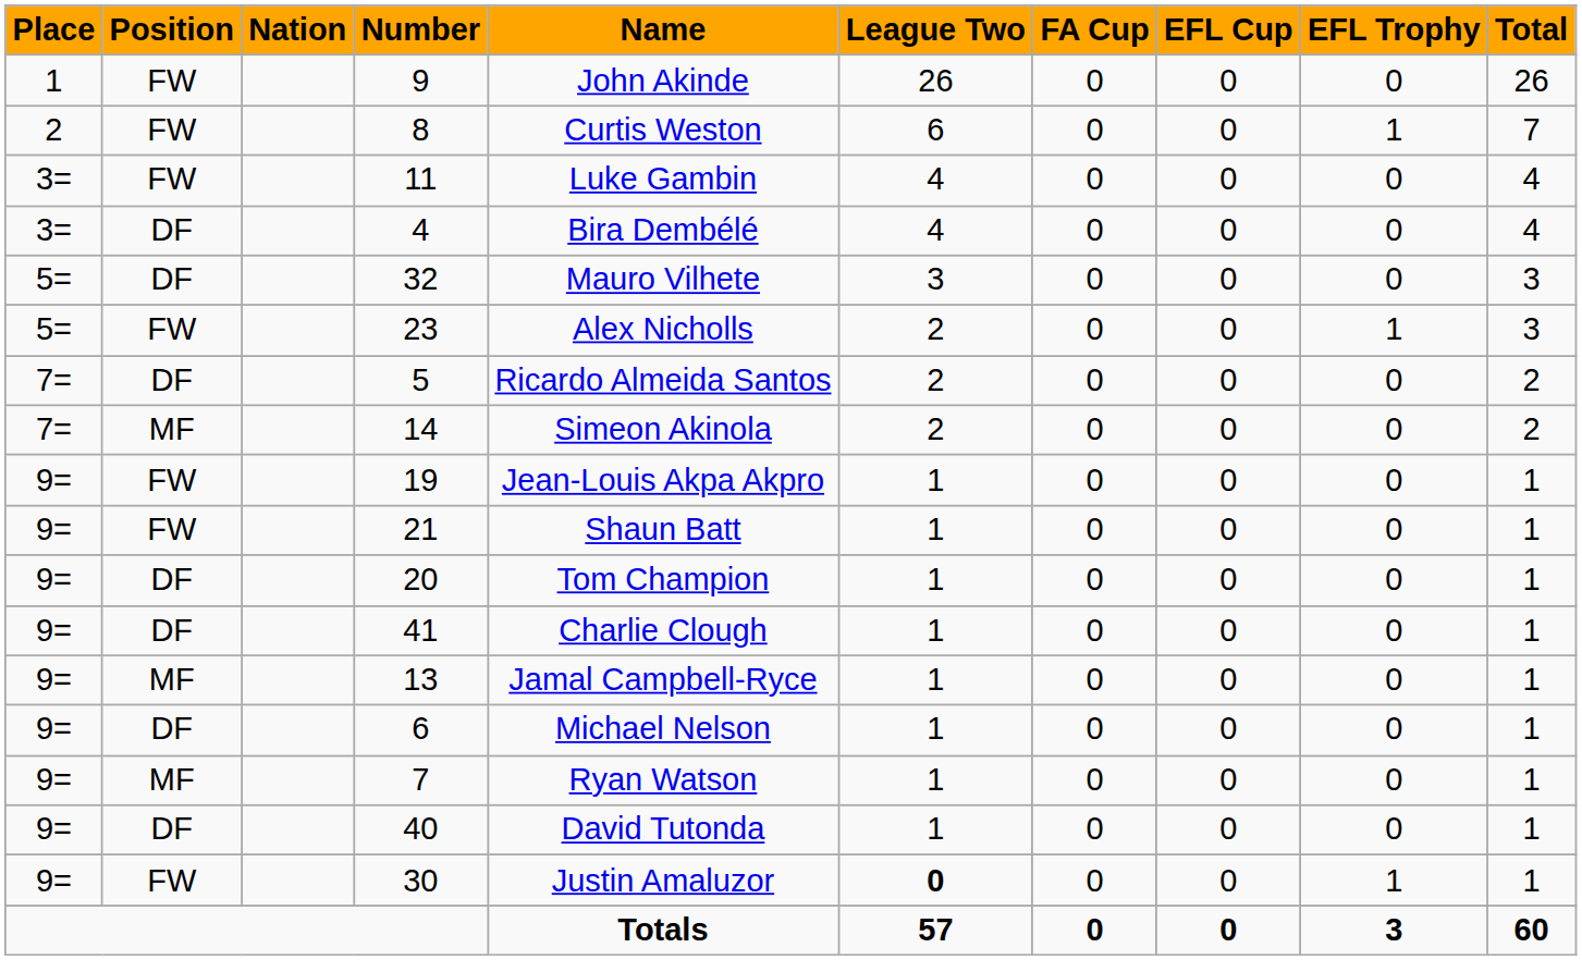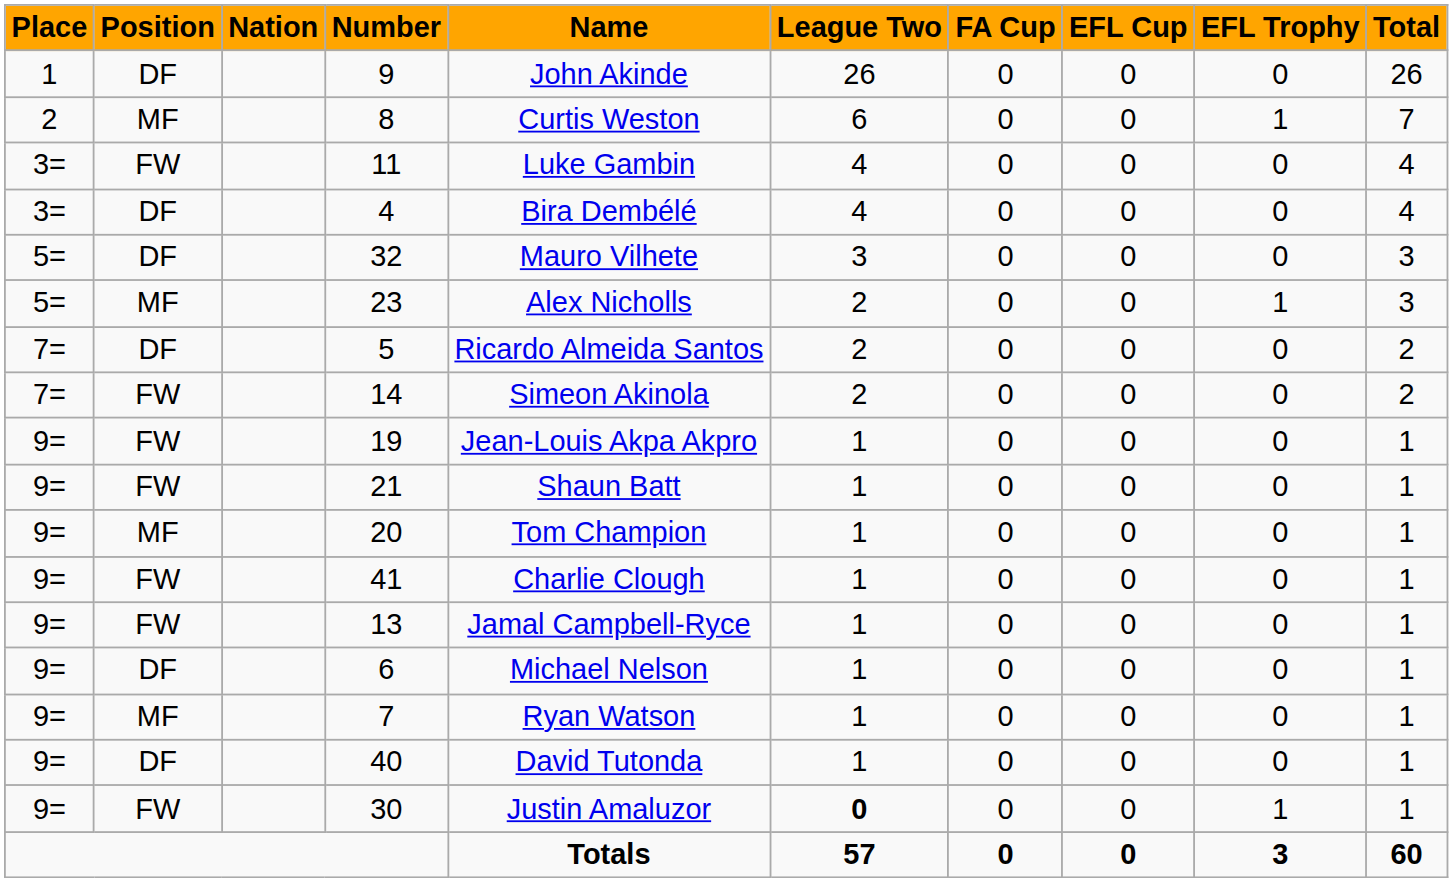9 | Position: FW -> DF
8 | Position: FW -> MF
23 | Position: FW -> MF
14 | Position: MF -> FW
20 | Position: DF -> MF
41 | Position: DF -> FW
13 | Position: MF -> FW
